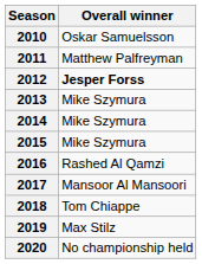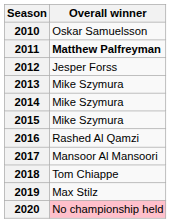2011 | Overall winner: normal -> bold
2012 | Overall winner: bold -> normal
2020 | Overall winner: no background -> pink background
